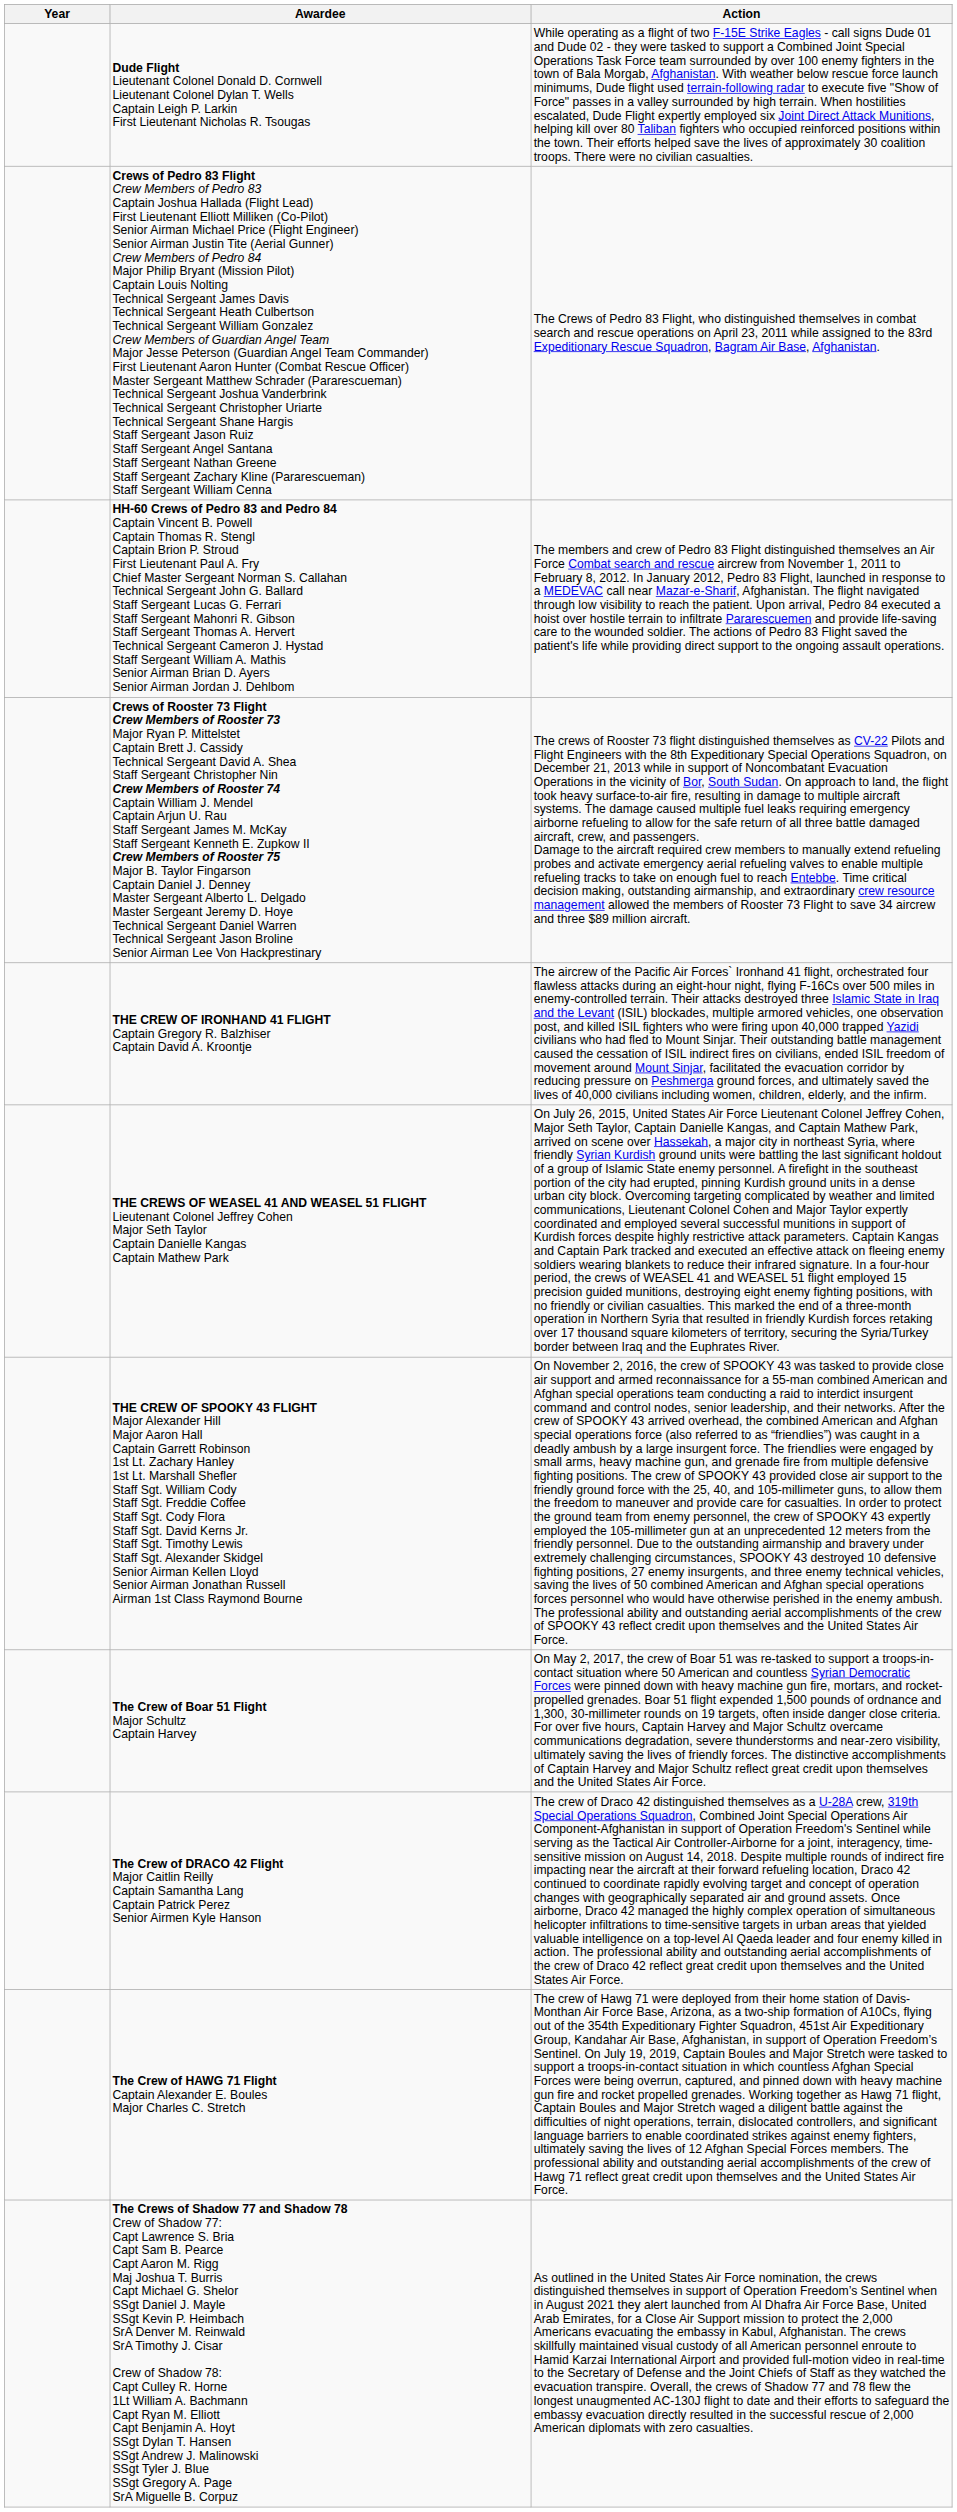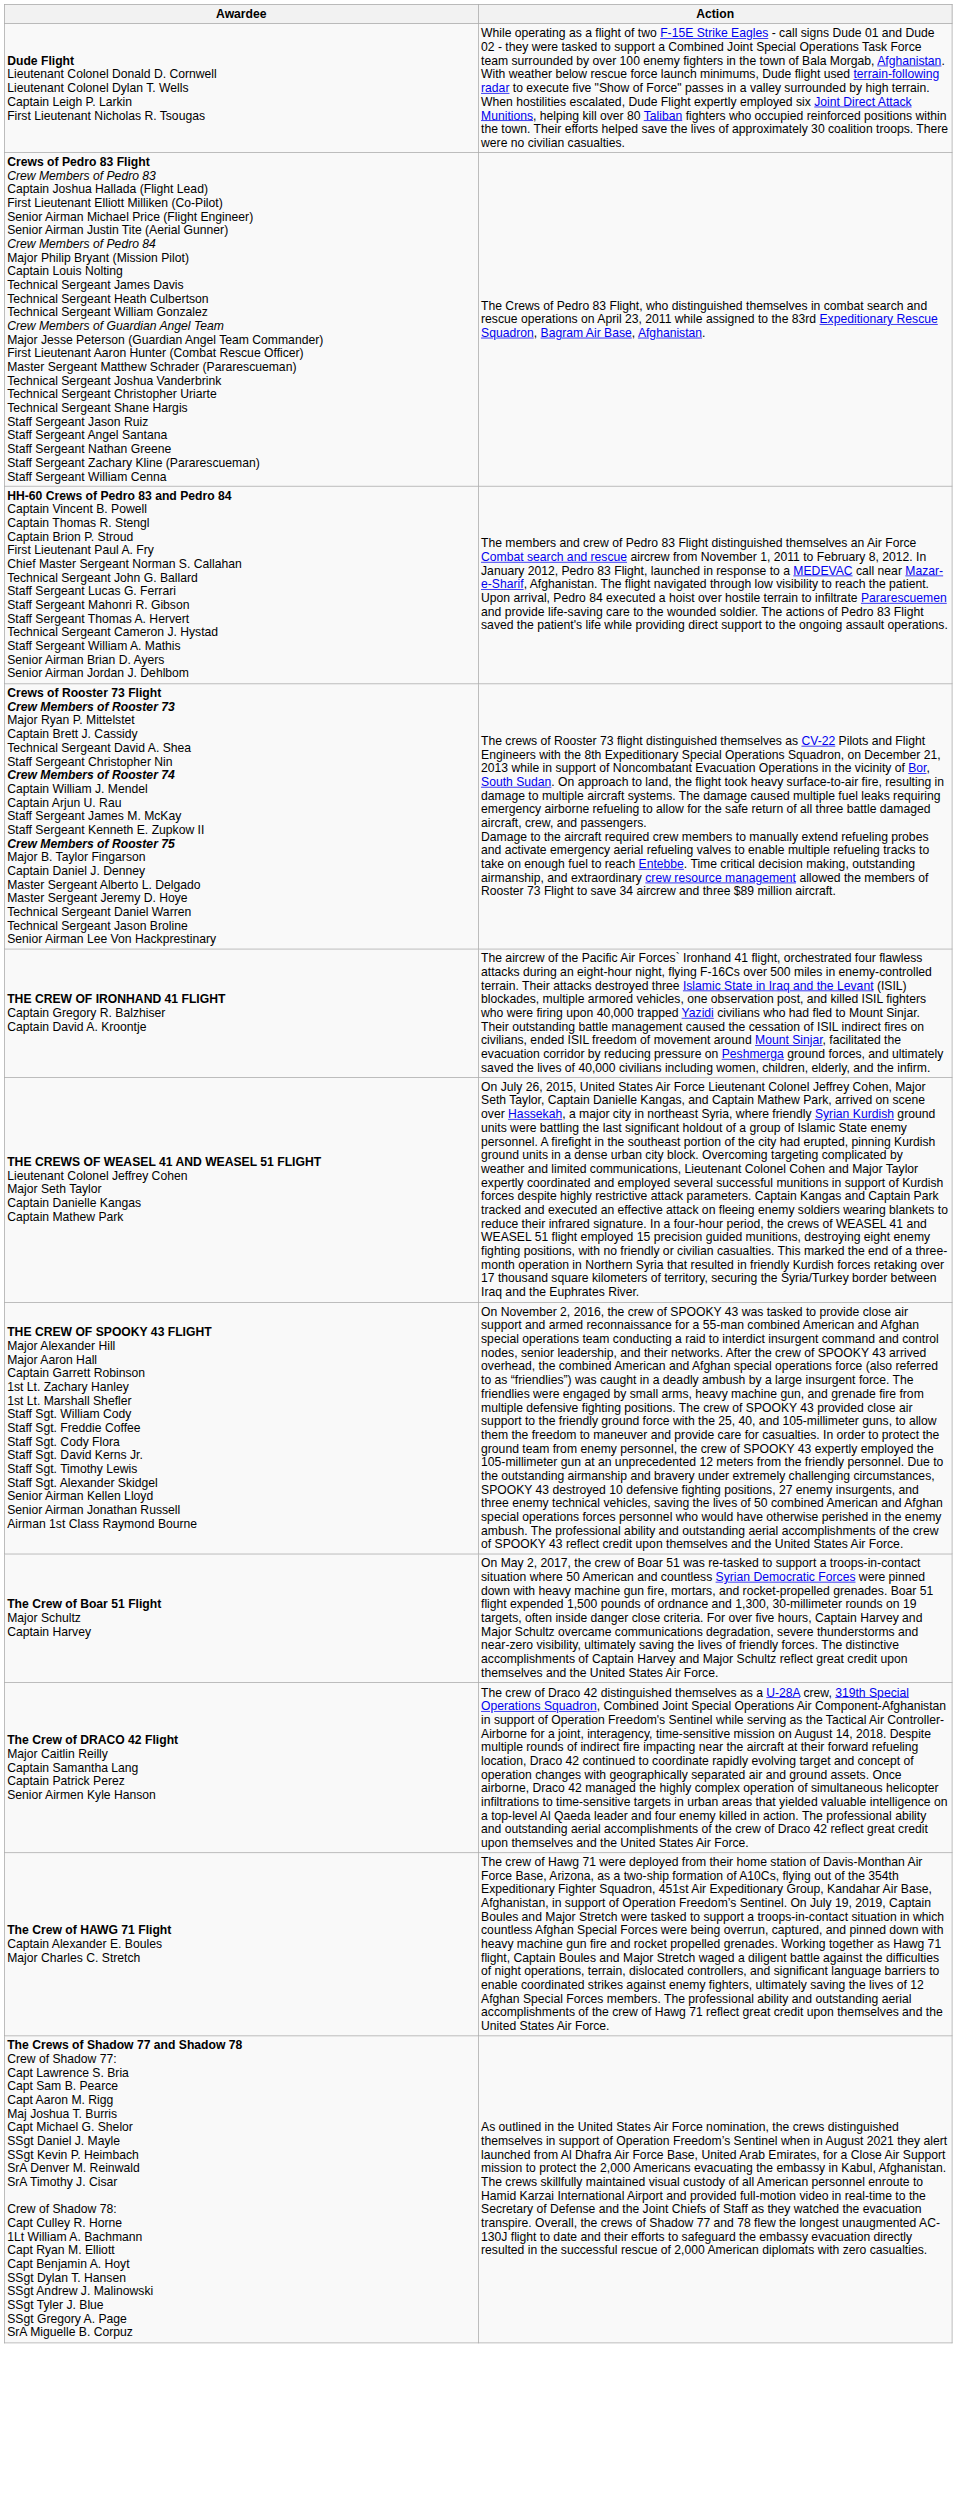- column: Year
